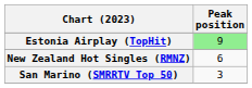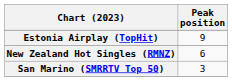Estonia Airplay (TopHit) | Peak position: lightgreen background -> no background
